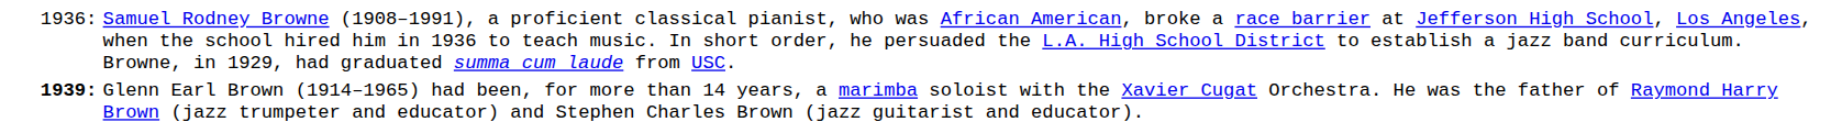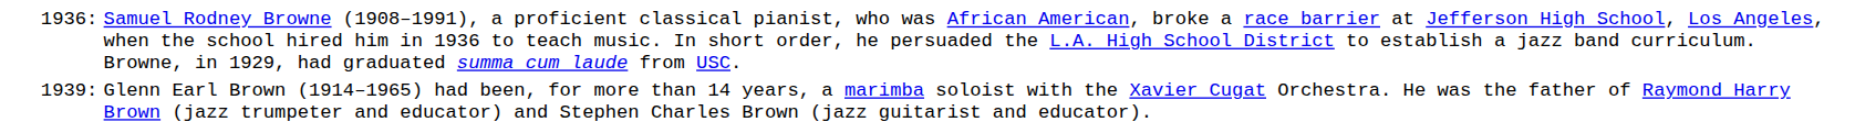row 2 | column 1: bold -> normal
